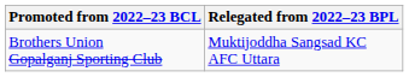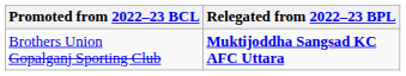Brothers Union Gopalganj Sporting Club | Relegated from 2022–23 BPL: normal -> bold
